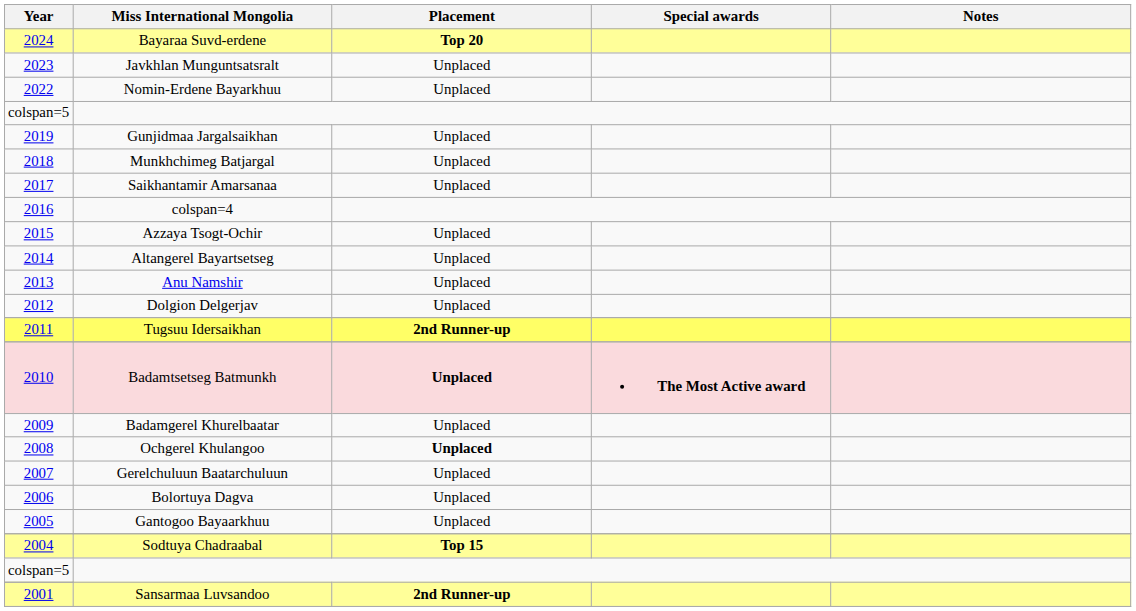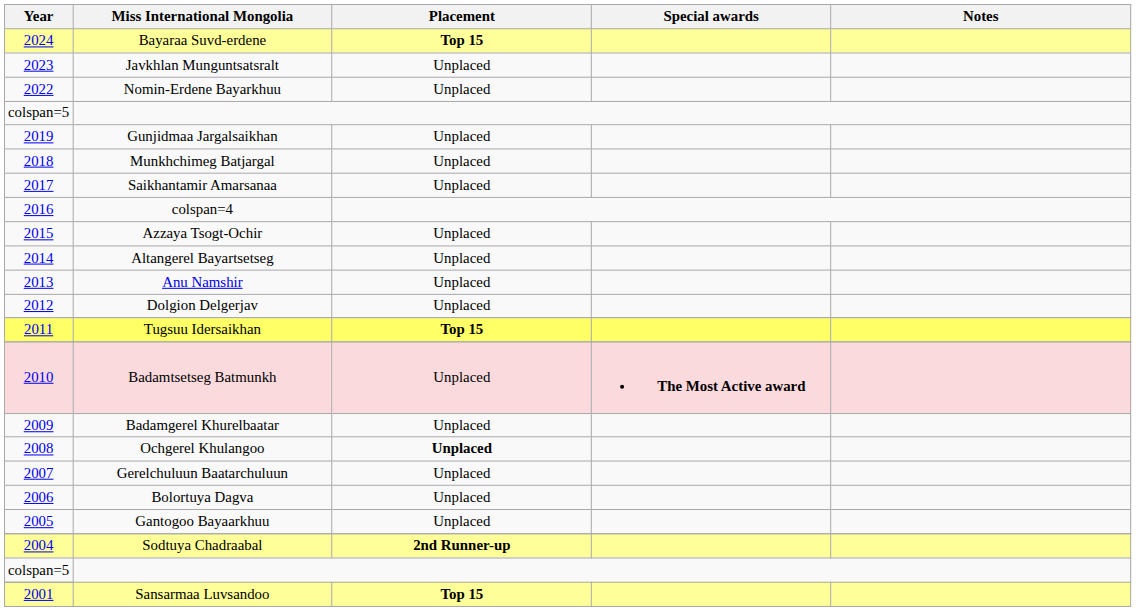Bayaraa Suvd-erdene | Placement: Top 20 -> Top 15
Tugsuu Idersaikhan | Placement: 2nd Runner-up -> Top 15
Badamtsetseg Batmunkh | Placement: bold -> normal
Sodtuya Chadraabal | Placement: Top 15 -> 2nd Runner-up
Sansarmaa Luvsandoo | Placement: 2nd Runner-up -> Top 15
